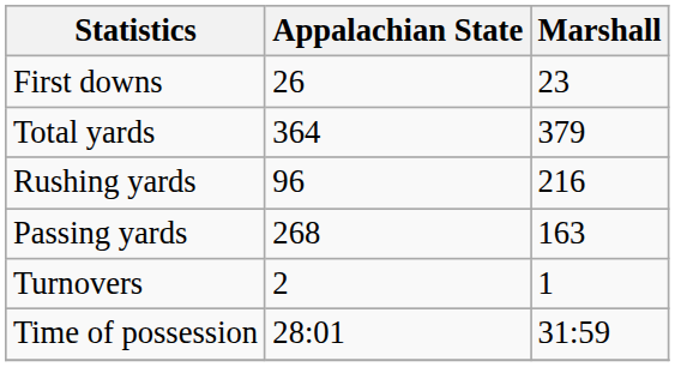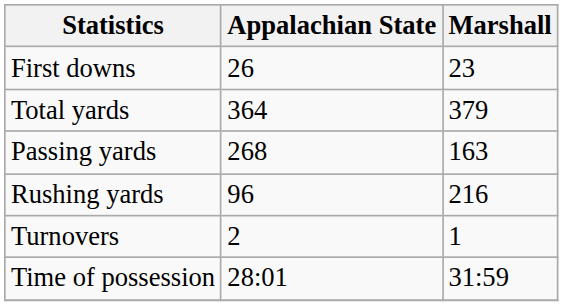rows swapped: Rushing yards <-> Passing yards
